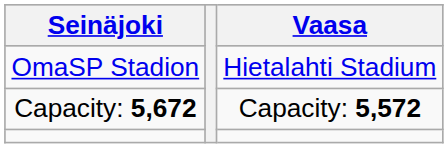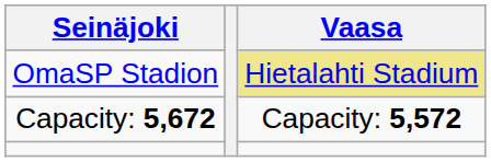OmaSP Stadion | Vaasa: no background -> khaki background
